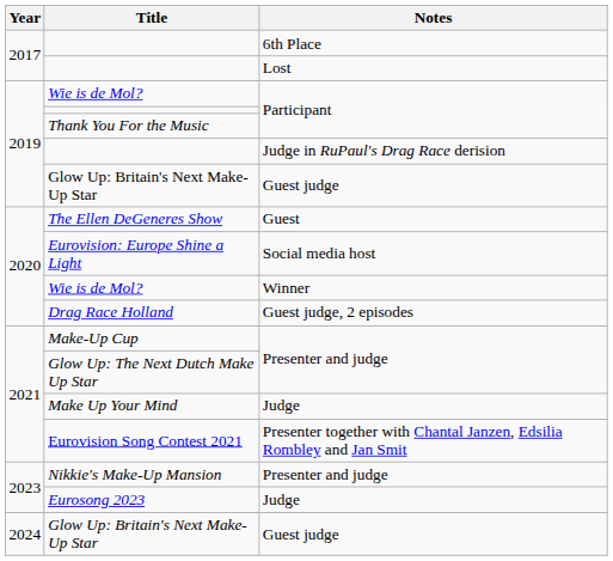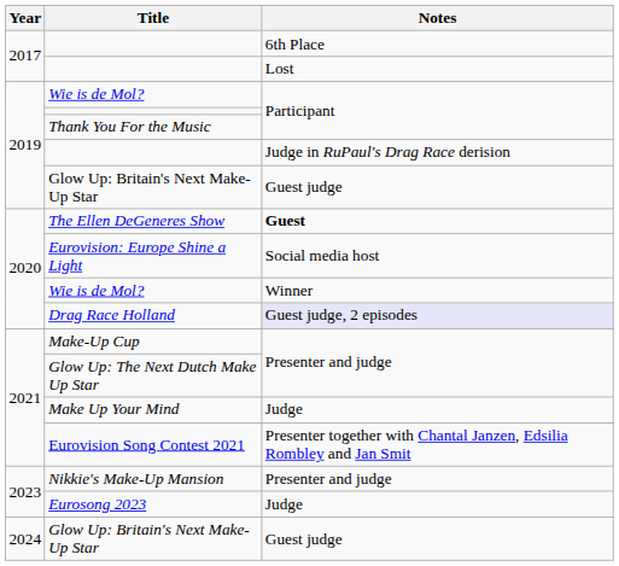The Ellen DeGeneres Show | Notes: normal -> bold
Drag Race Holland | Notes: no background -> lavender background
